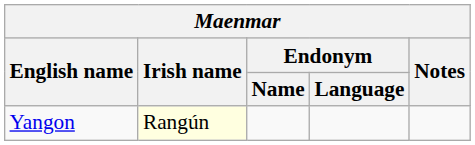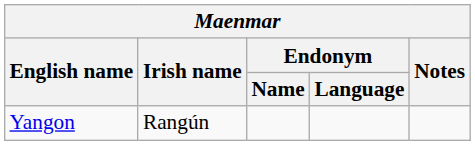Yangon | Irish name: lightyellow background -> no background
